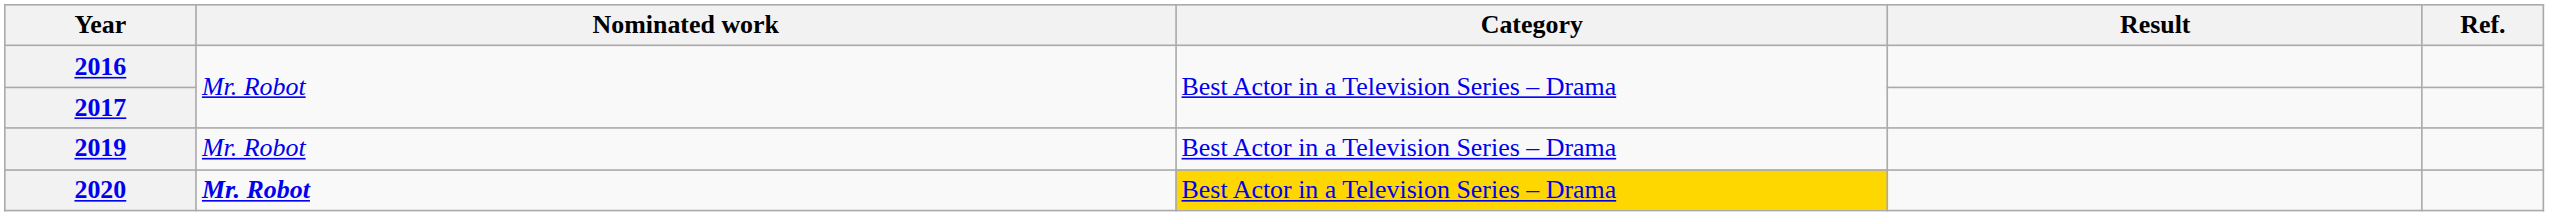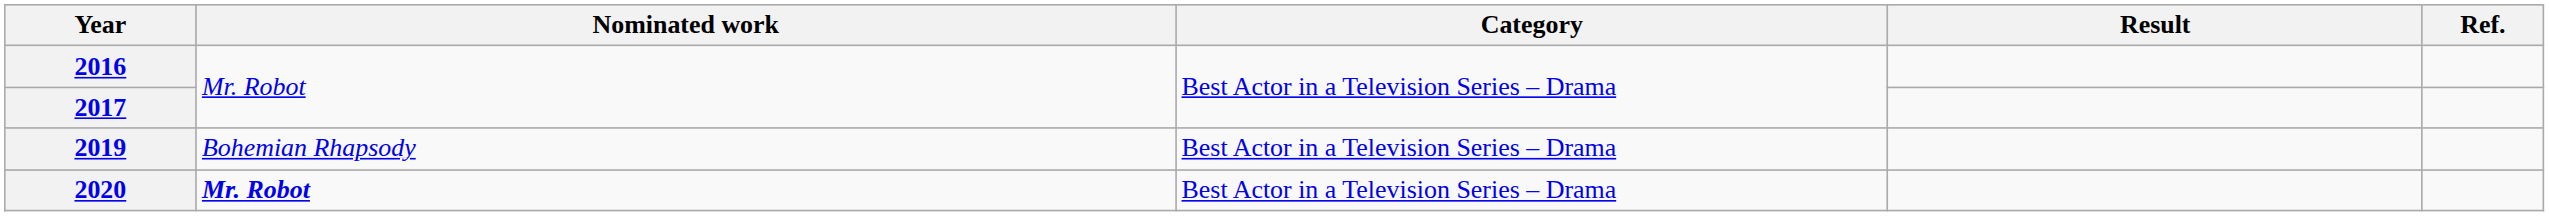2019 | Nominated work: Mr. Robot -> Bohemian Rhapsody
2020 | Category: gold background -> no background
